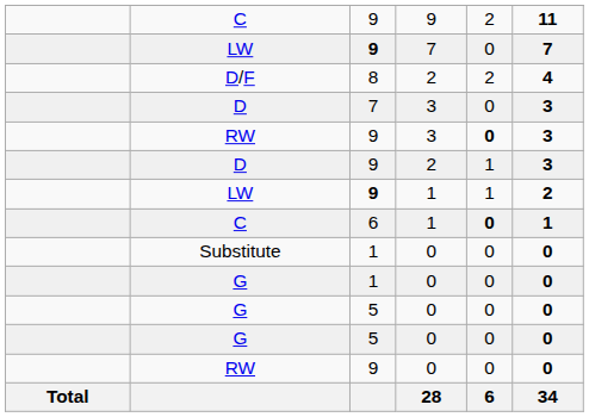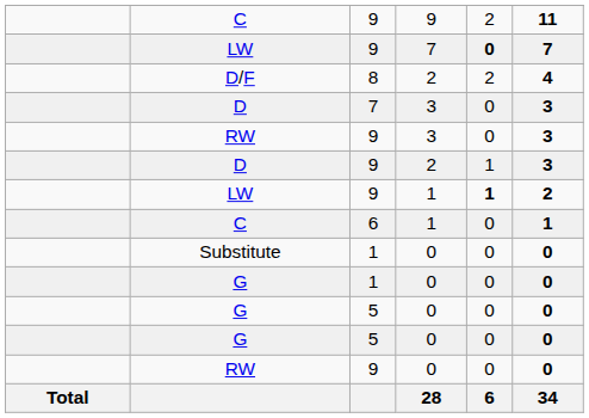LW / 7 | column 3: bold -> normal
LW / 7 | column 5: normal -> bold
RW / 3 | column 5: bold -> normal
LW / 1 | column 3: bold -> normal
LW / 1 | column 5: normal -> bold
C / 1 | column 5: bold -> normal
